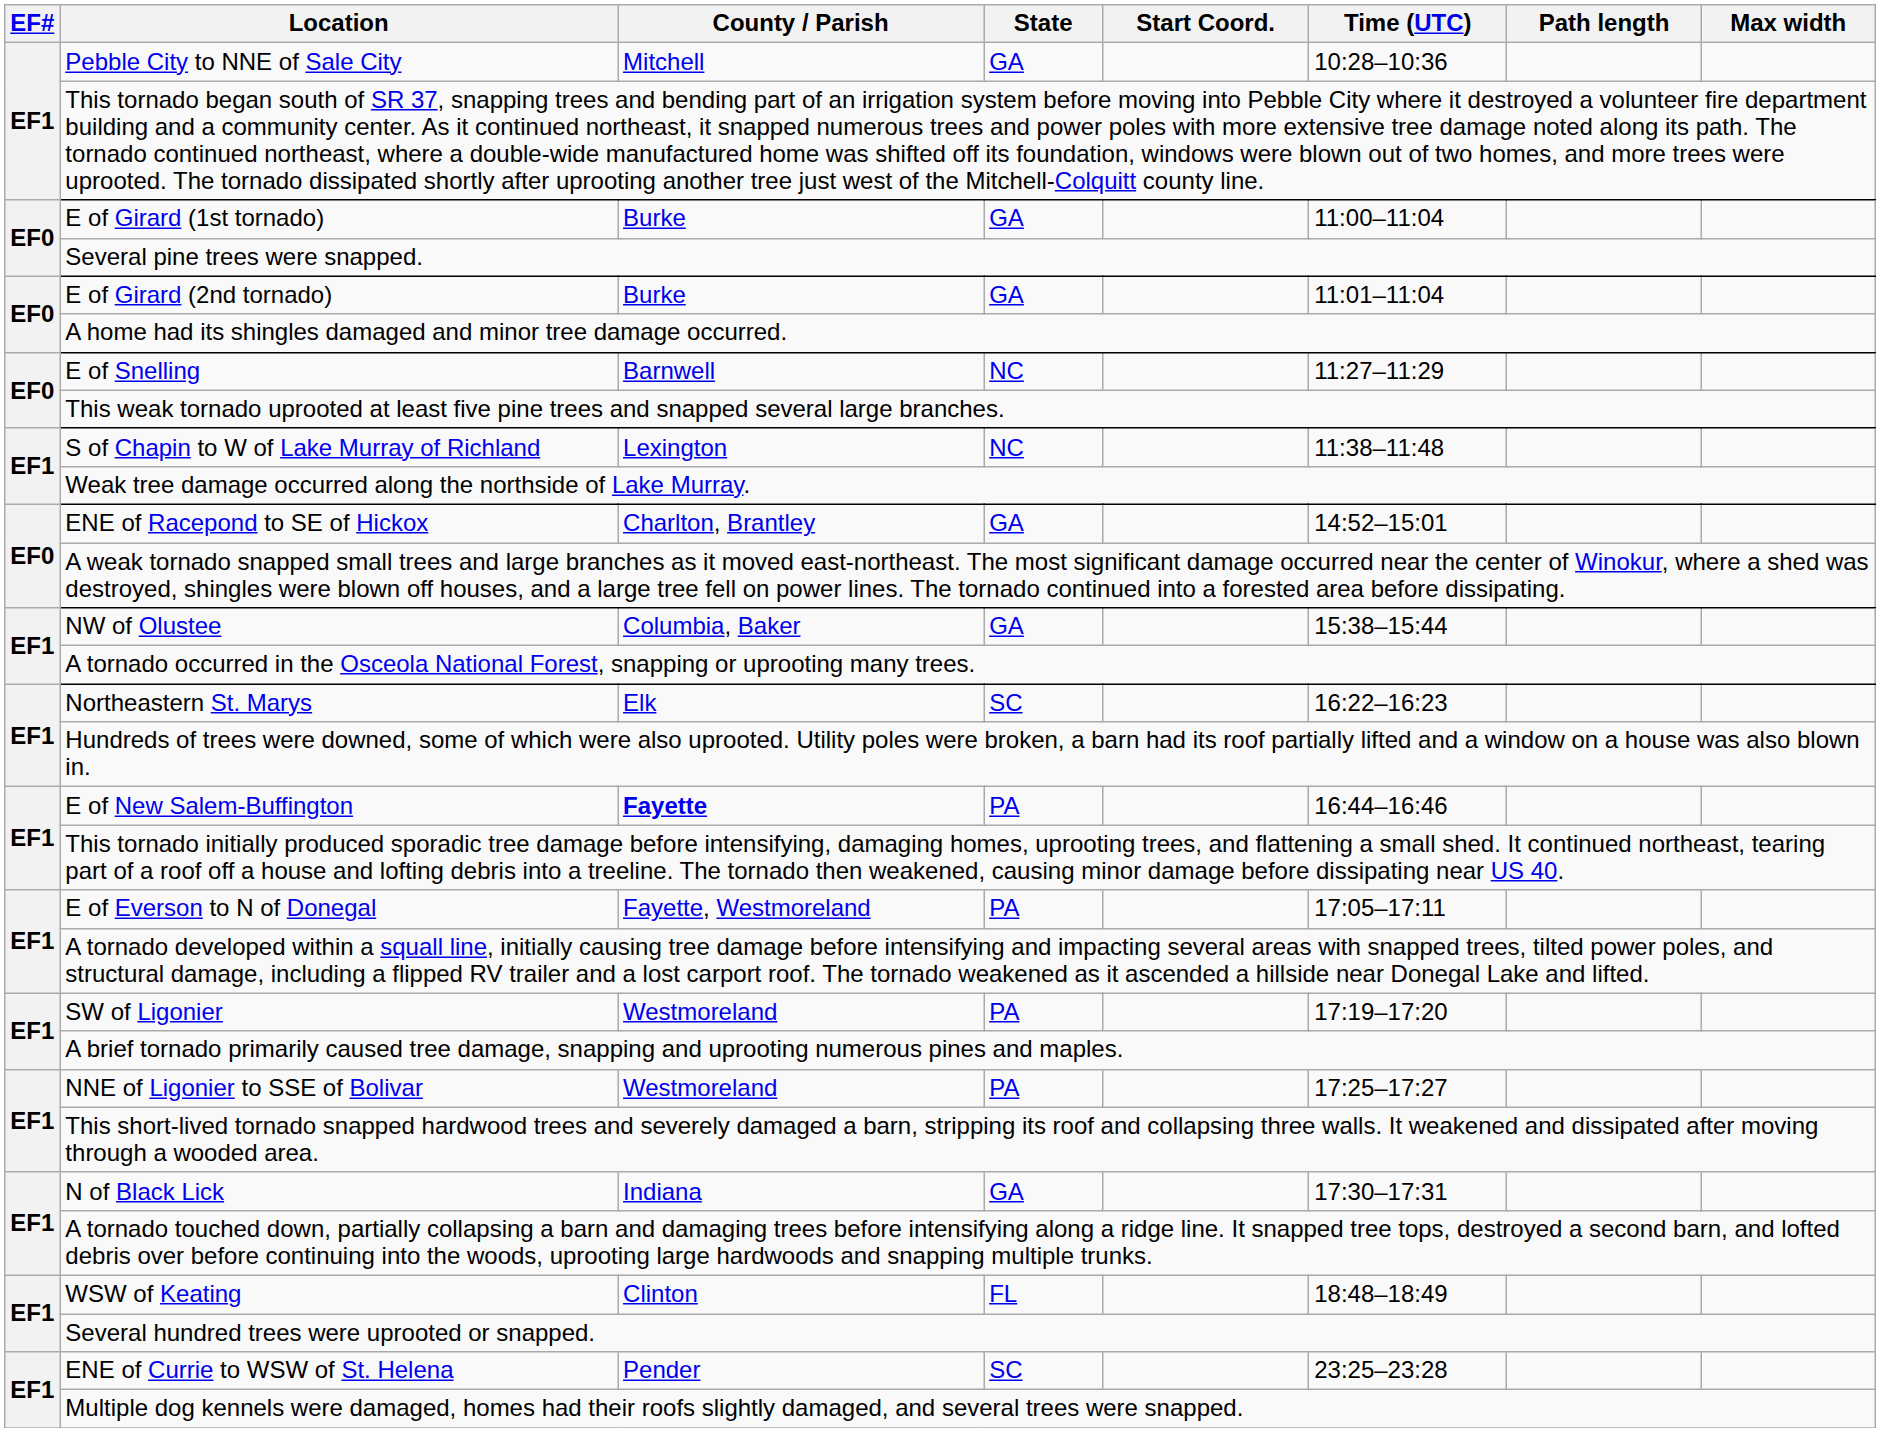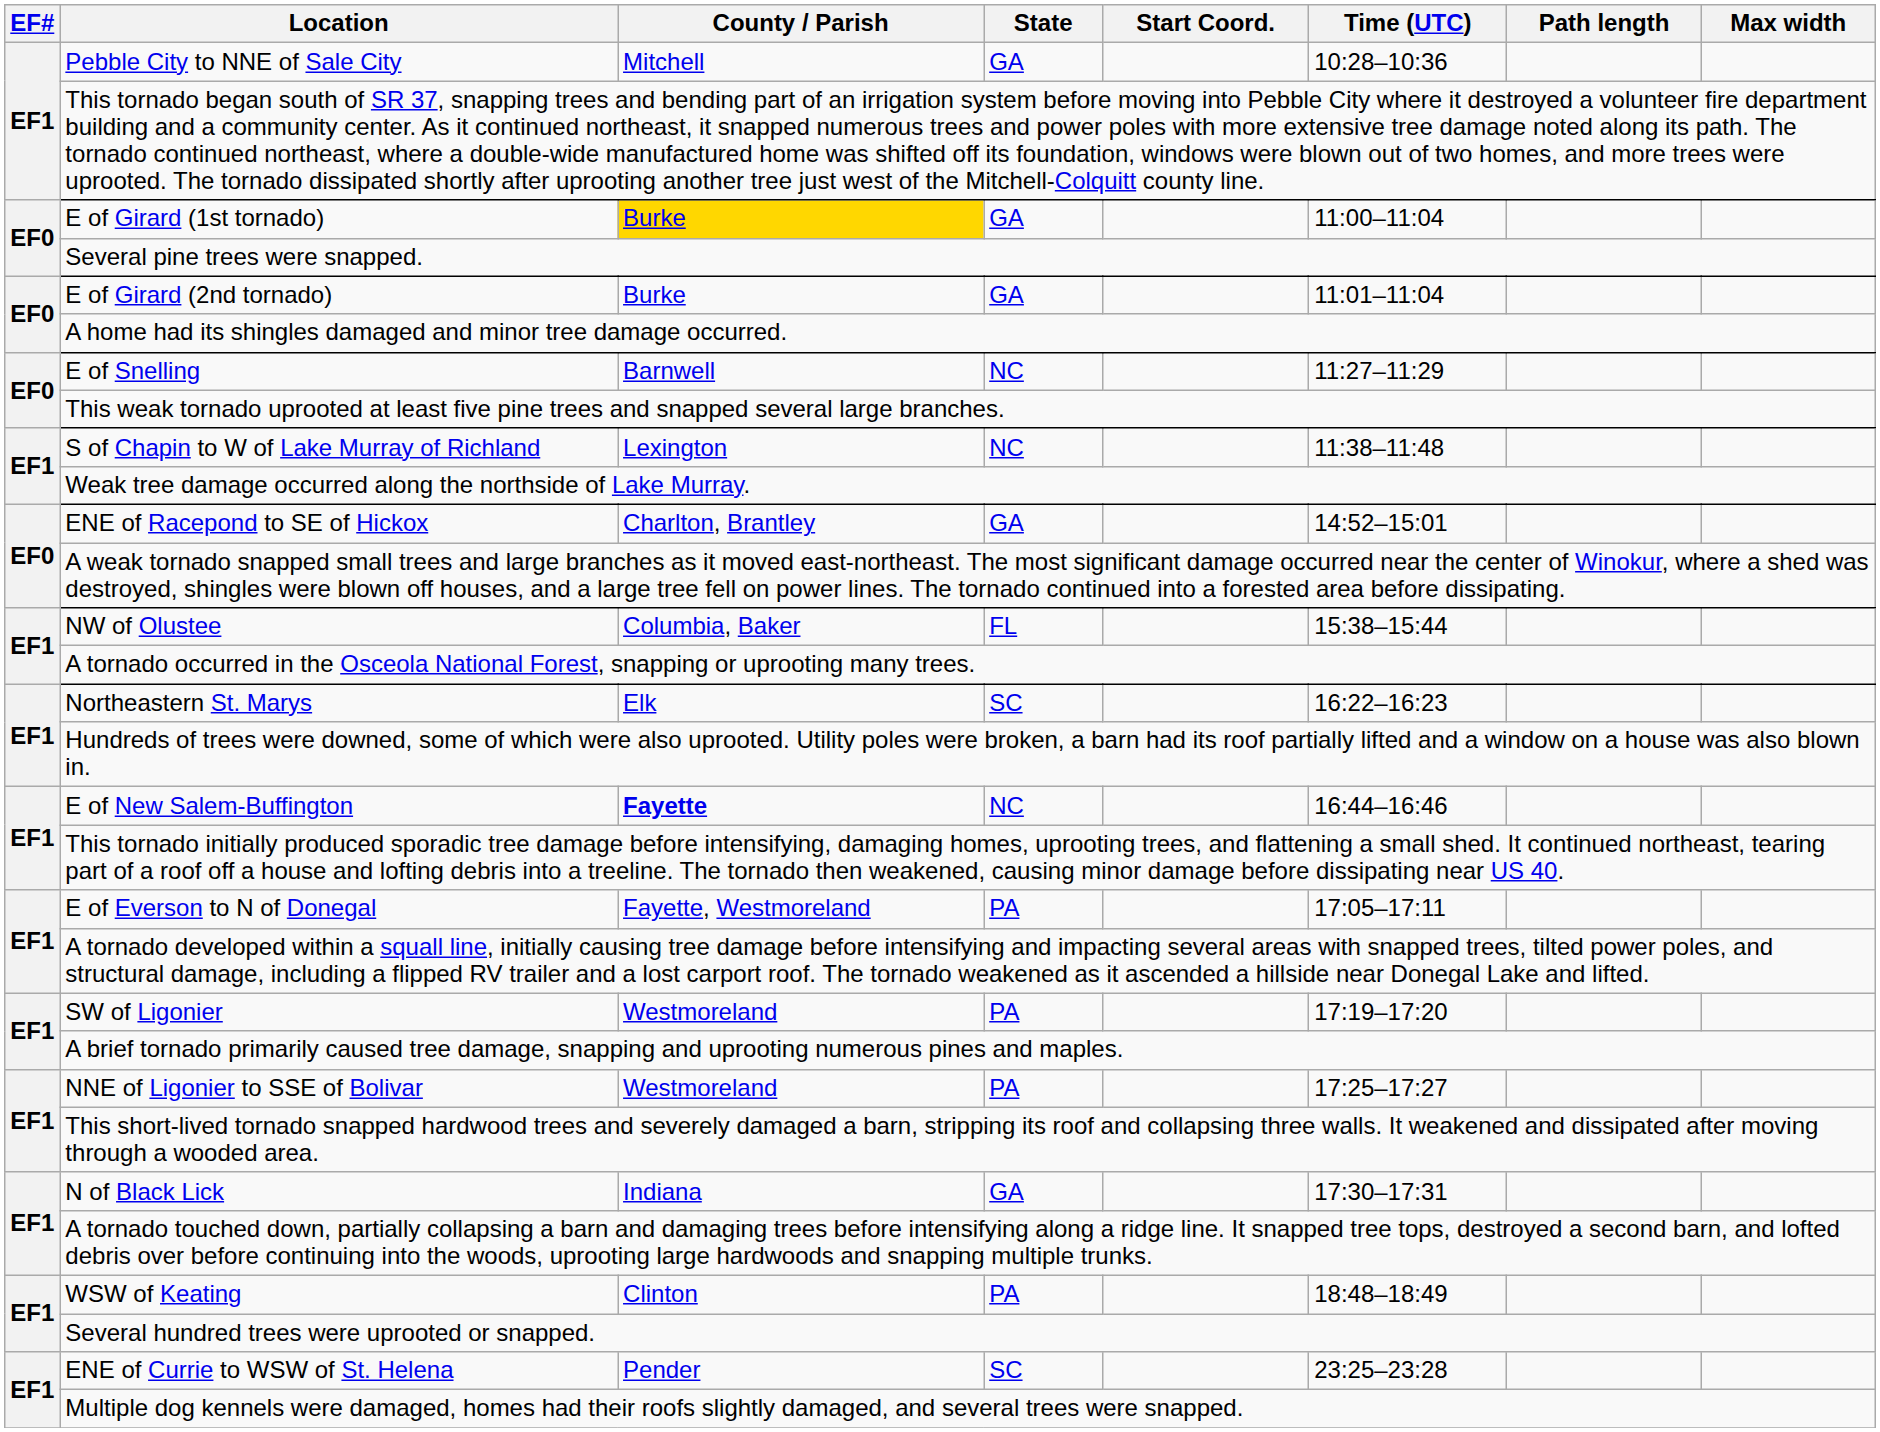E of Girard (1st tornado) | County / Parish: no background -> gold background
NW of Olustee | State: GA -> FL
E of New Salem-Buffington | State: PA -> NC
WSW of Keating | State: FL -> PA
